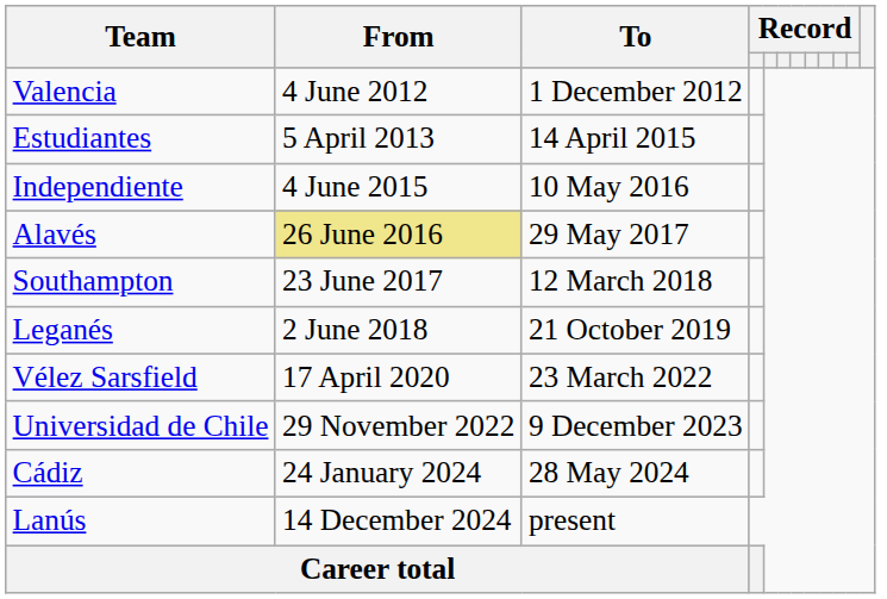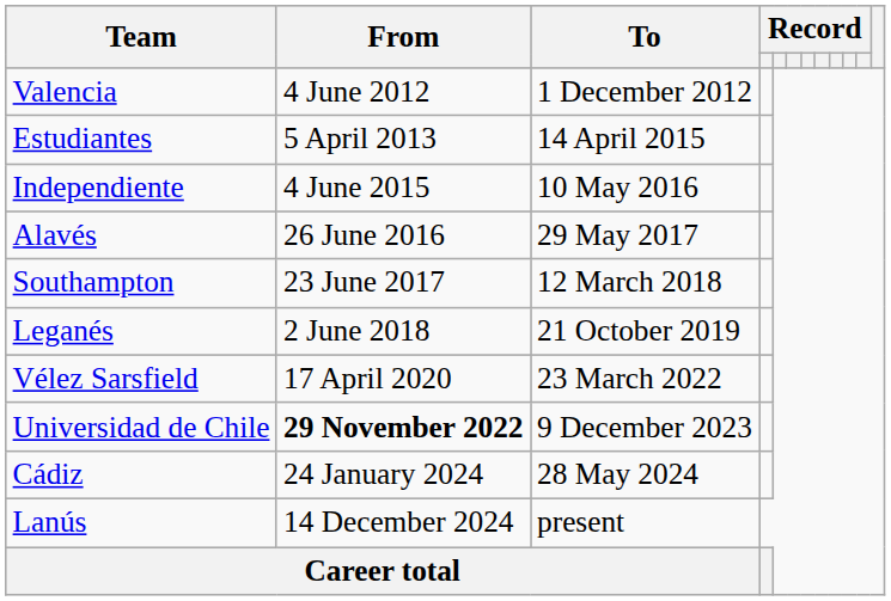Alavés | From: khaki background -> no background
Universidad de Chile | From: normal -> bold
